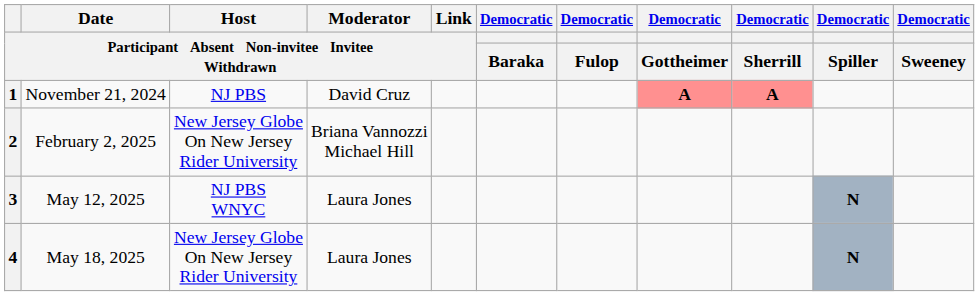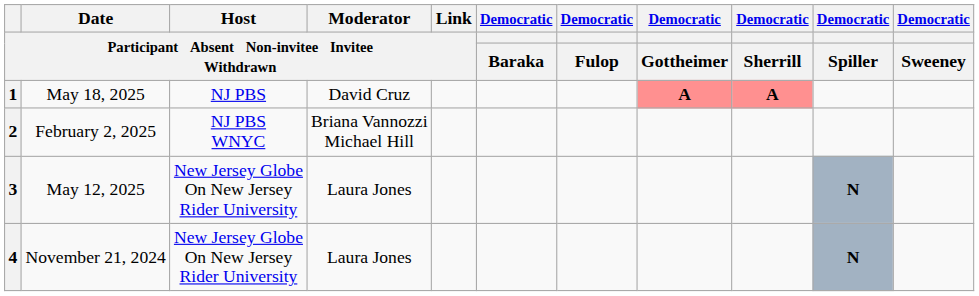1 | Date / Participant Absent Non-invitee Invitee Withdrawn: November 21, 2024 -> May 18, 2025
2 | Host / Participant Absent Non-invitee Invitee Withdrawn: New Jersey Globe On New Jersey Rider University -> NJ PBS WNYC
3 | Host / Participant Absent Non-invitee Invitee Withdrawn: NJ PBS WNYC -> New Jersey Globe On New Jersey Rider University
4 | Date / Participant Absent Non-invitee Invitee Withdrawn: May 18, 2025 -> November 21, 2024
